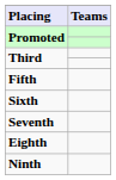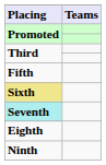Sixth | Placing: no background -> khaki background
Seventh | Placing: no background -> paleturquoise background
